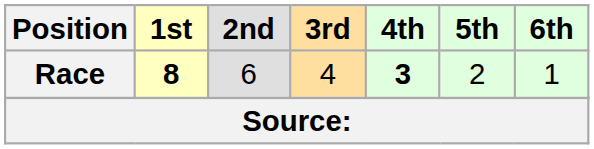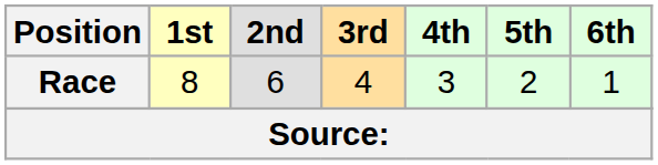Race | 1st: bold -> normal
Race | 4th: bold -> normal
